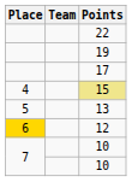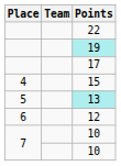19 | Points: no background -> paleturquoise background
15 | Points: khaki background -> no background
13 | Points: no background -> paleturquoise background
12 | Place: gold background -> no background
